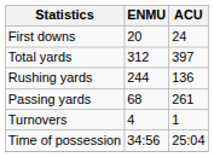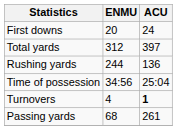rows swapped: Passing yards <-> Time of possession
Turnovers | ACU: normal -> bold
